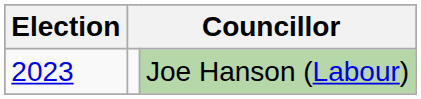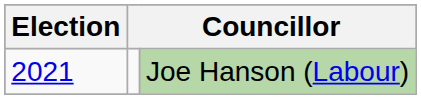Joe Hanson (Labour) | Election: 2023 -> 2021
